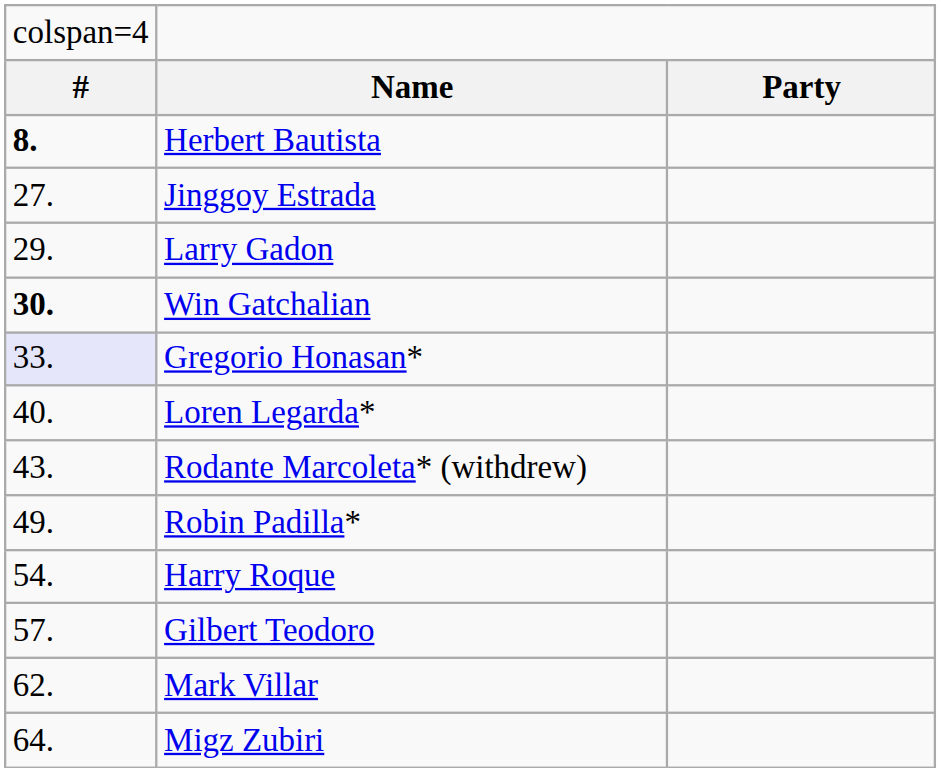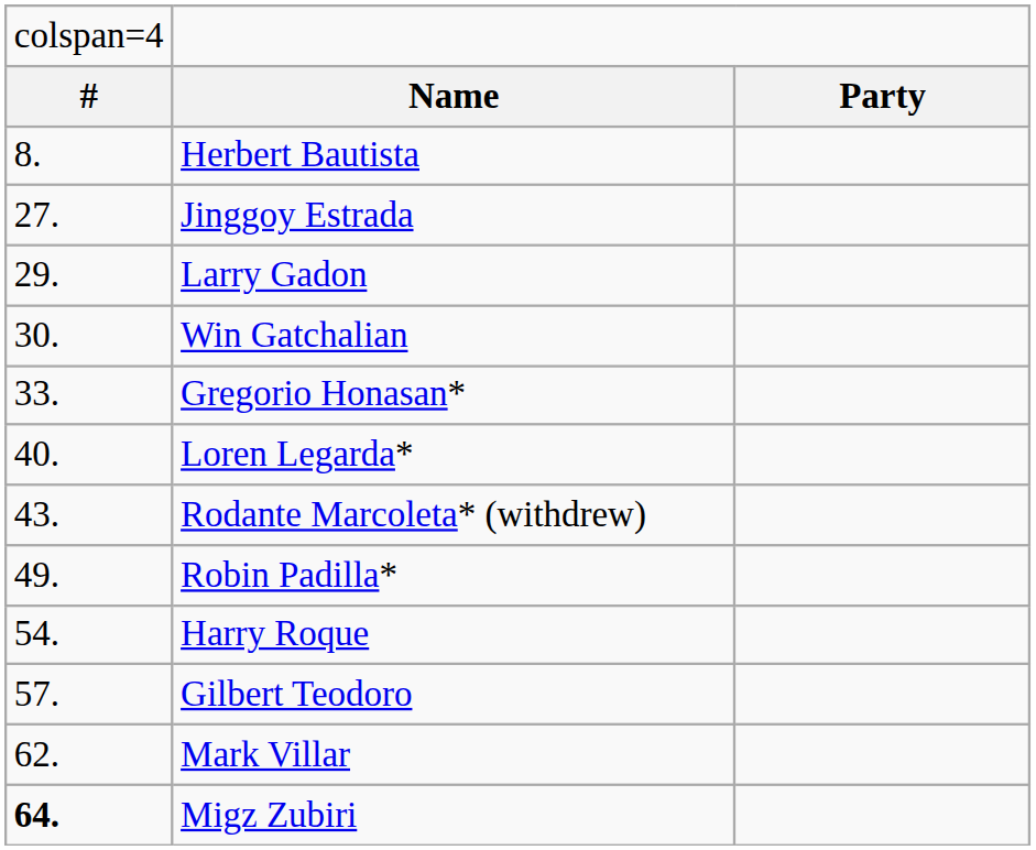Herbert Bautista | column 1: bold -> normal
Win Gatchalian | column 1: bold -> normal
Gregorio Honasan* | column 1: lavender background -> no background
Migz Zubiri | column 1: normal -> bold
